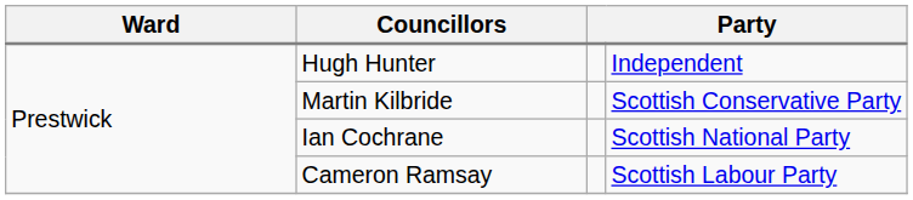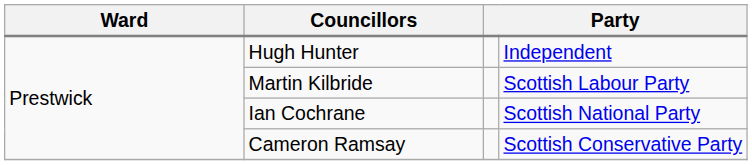Martin Kilbride | column 4: Scottish Conservative Party -> Scottish Labour Party
Cameron Ramsay | column 4: Scottish Labour Party -> Scottish Conservative Party
